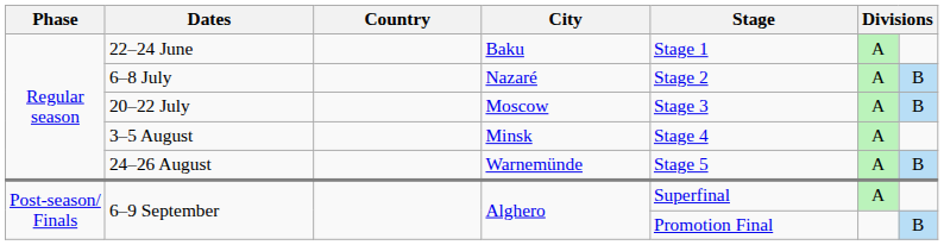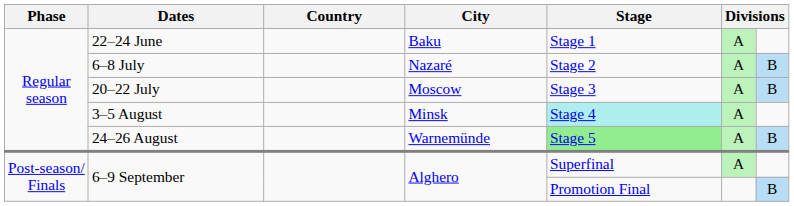3–5 August | Stage: no background -> paleturquoise background
24–26 August | Stage: no background -> lightgreen background
